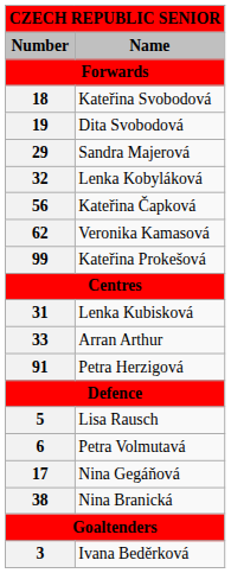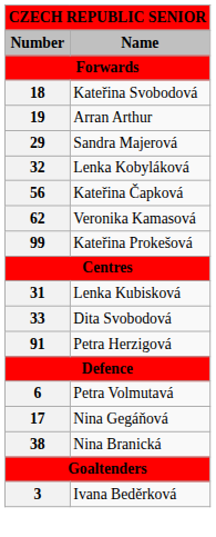19 | Name: Dita Svobodová -> Arran Arthur
33 | Name: Arran Arthur -> Dita Svobodová
- row: 5 | Lisa Rausch
